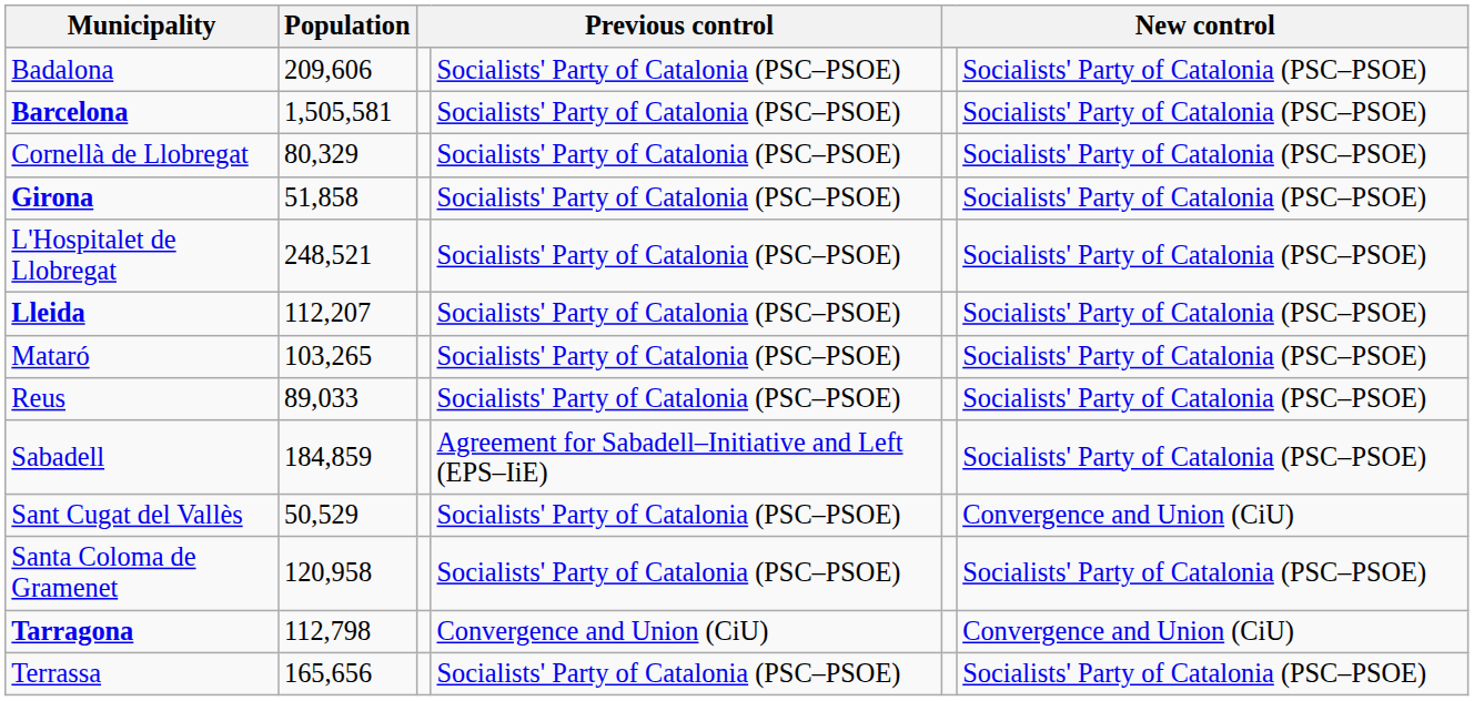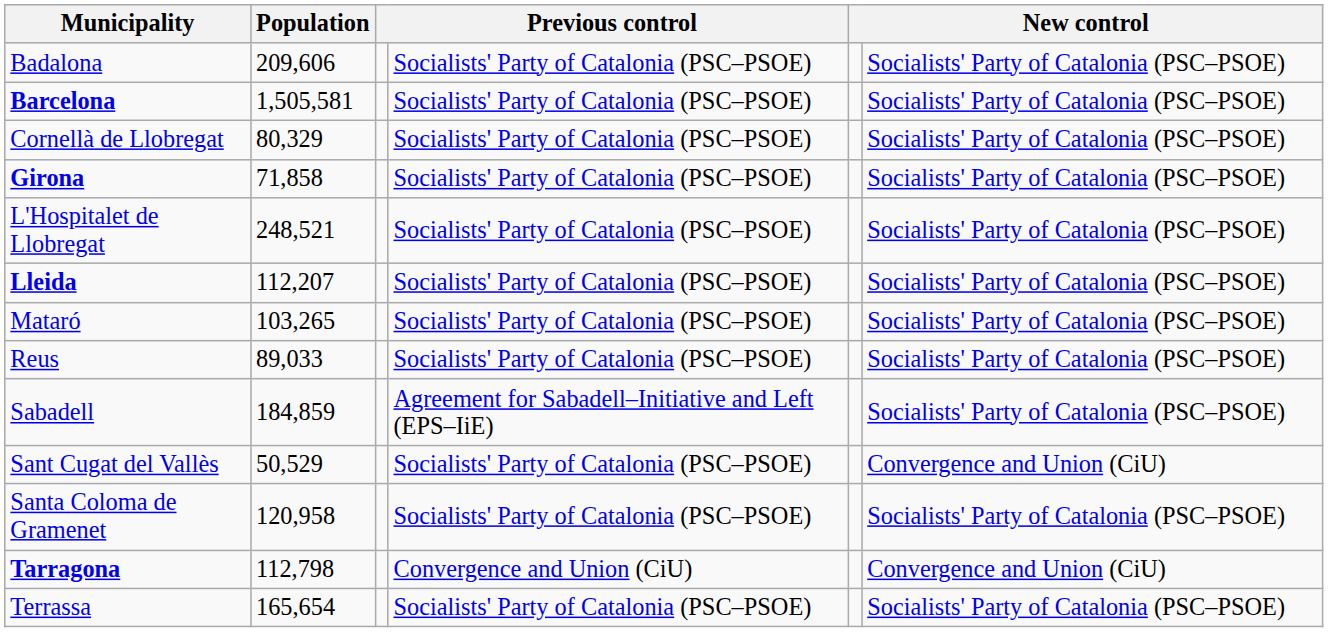Girona | Population: 51,858 -> 71,858
Terrassa | Population: 165,656 -> 165,654
